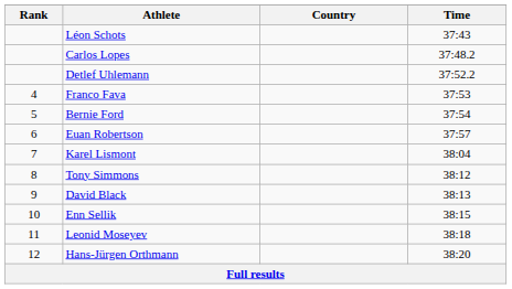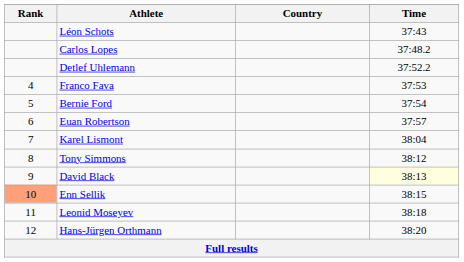David Black | Time: no background -> lightyellow background
Enn Sellik | Rank: no background -> lightsalmon background
